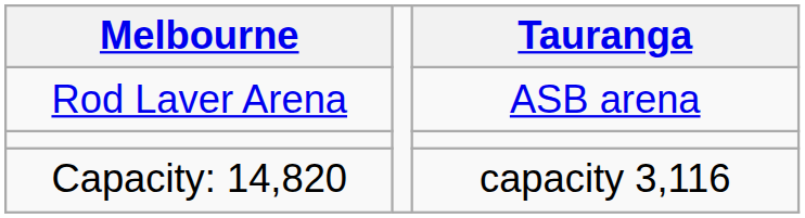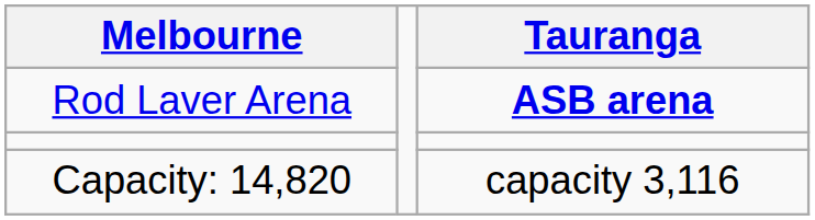Rod Laver Arena | Tauranga: normal -> bold
